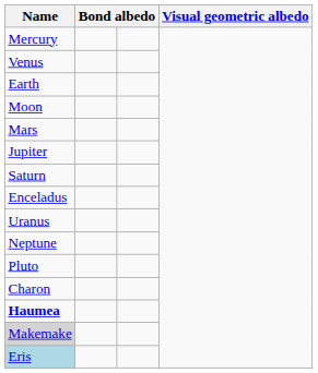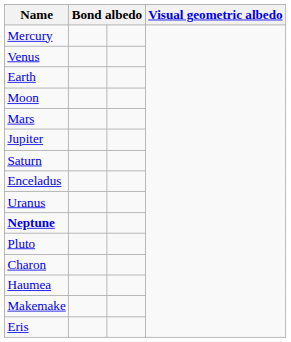Neptune | Name: normal -> bold
Haumea | Name: bold -> normal
Makemake | Name: lightgrey background -> no background
Eris | Name: lightblue background -> no background
